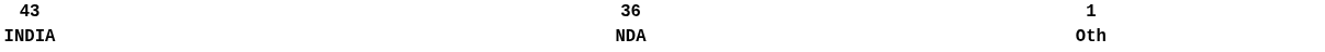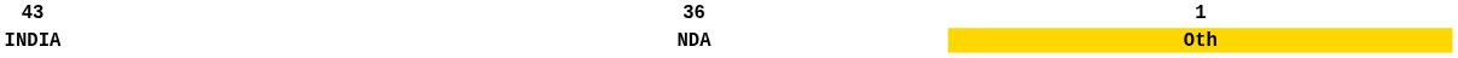INDIA | column 3: no background -> gold background
